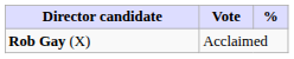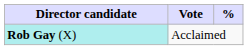Rob Gay (X) | Director candidate: no background -> paleturquoise background
